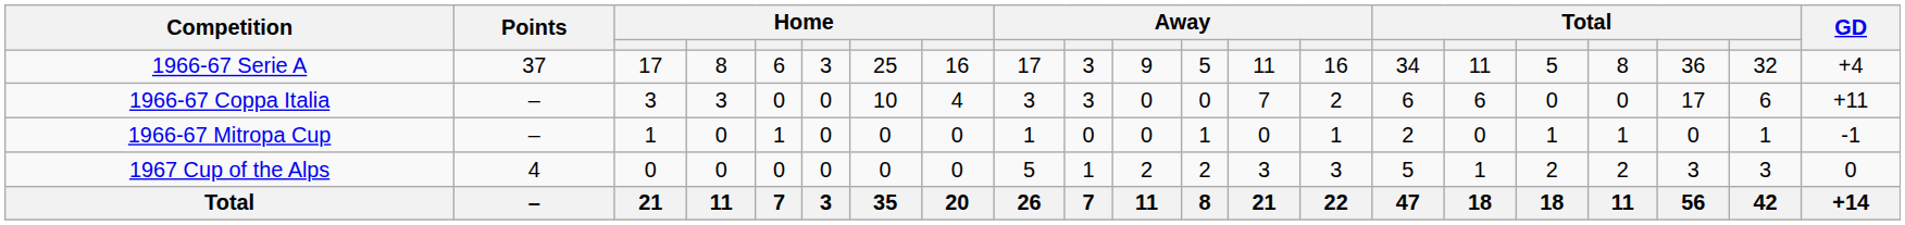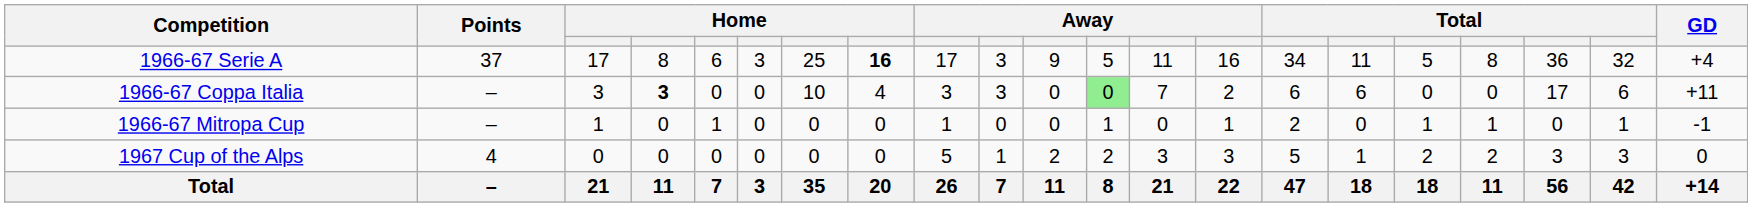1966-67 Serie A | column 8: normal -> bold
1966-67 Coppa Italia | column 4: normal -> bold
1966-67 Coppa Italia | column 12: no background -> lightgreen background
